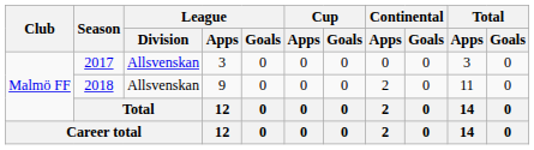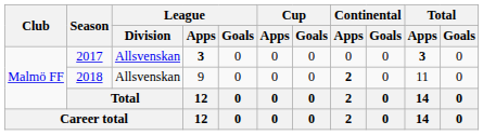2017 | League / Apps: normal -> bold
2017 | Total / Apps: normal -> bold
2018 | Continental / Apps: normal -> bold
